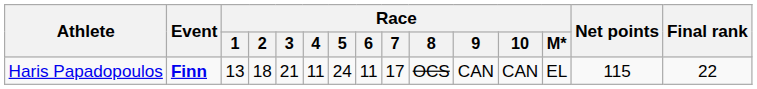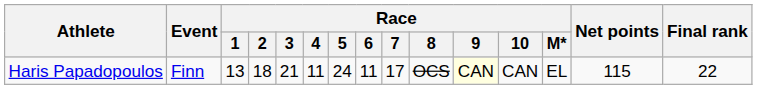Haris Papadopoulos | Event: bold -> normal
Haris Papadopoulos | Race / 9: no background -> lightyellow background
